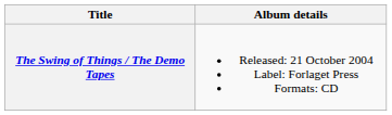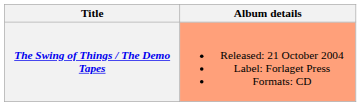The Swing of Things / The Demo Tapes | Album details: no background -> lightsalmon background
